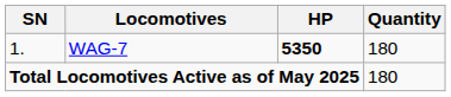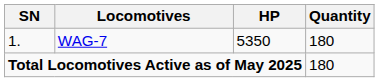1. | HP: bold -> normal
